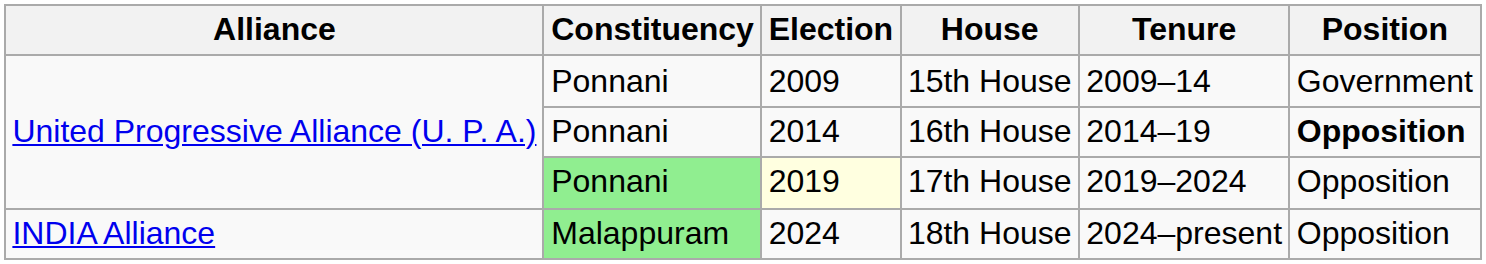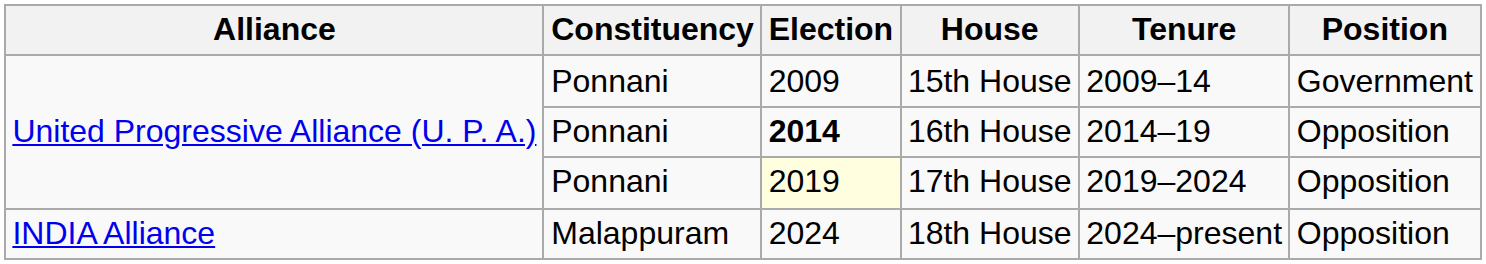16th House | Election: normal -> bold
16th House | Position: bold -> normal
17th House | Constituency: lightgreen background -> no background
18th House | Constituency: lightgreen background -> no background
